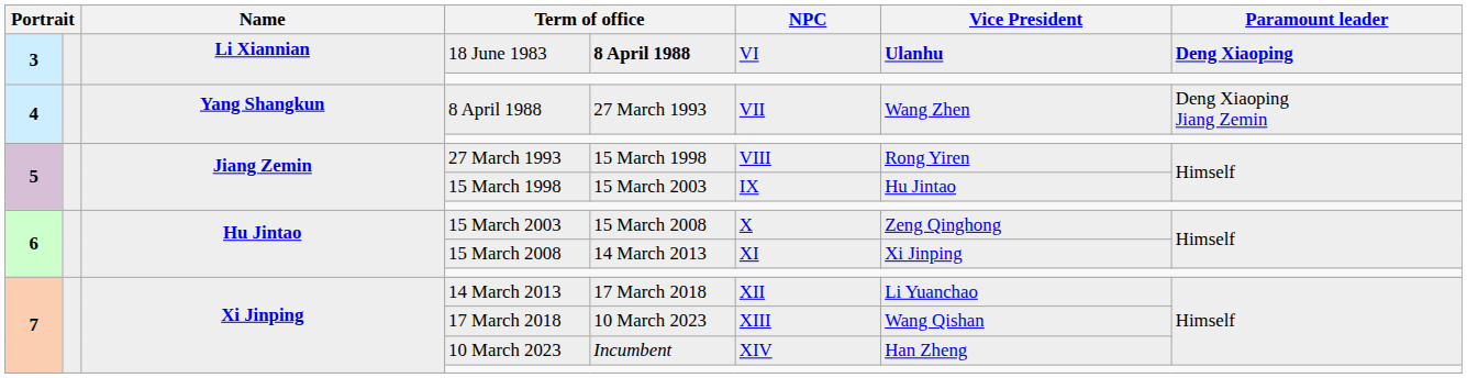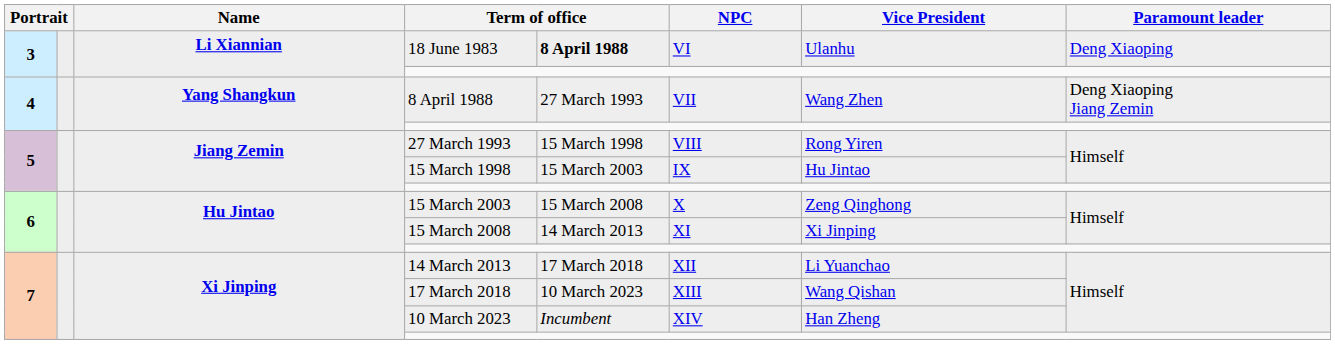18 June 1983 | Vice President: bold -> normal
18 June 1983 | Paramount leader: bold -> normal
